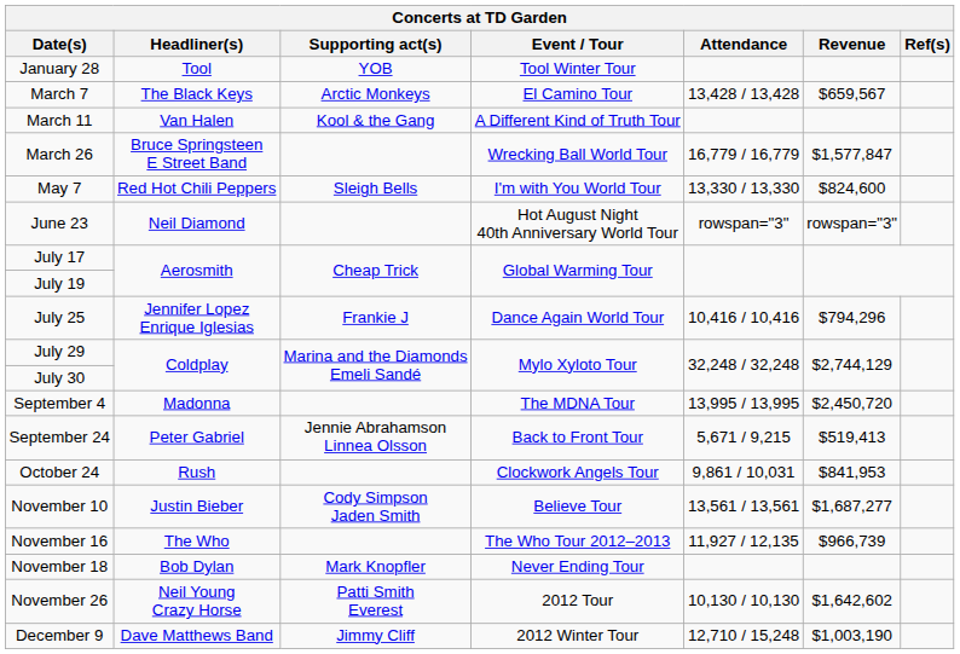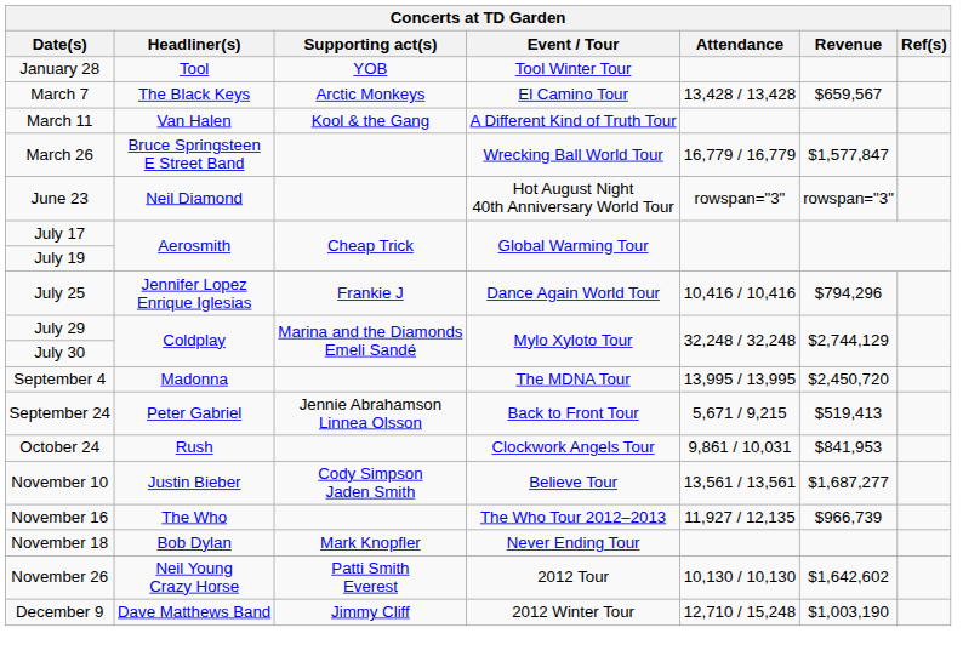- row: May 7 | Red Hot Chili Peppers | Sleigh Bells | I'm with You World Tour | 13,330 / 13,330 | $824,600
